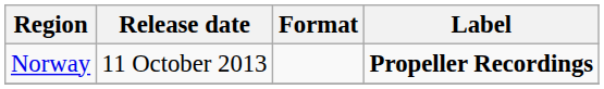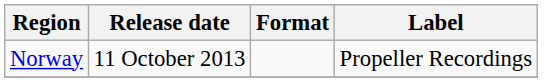Norway | Label: bold -> normal
